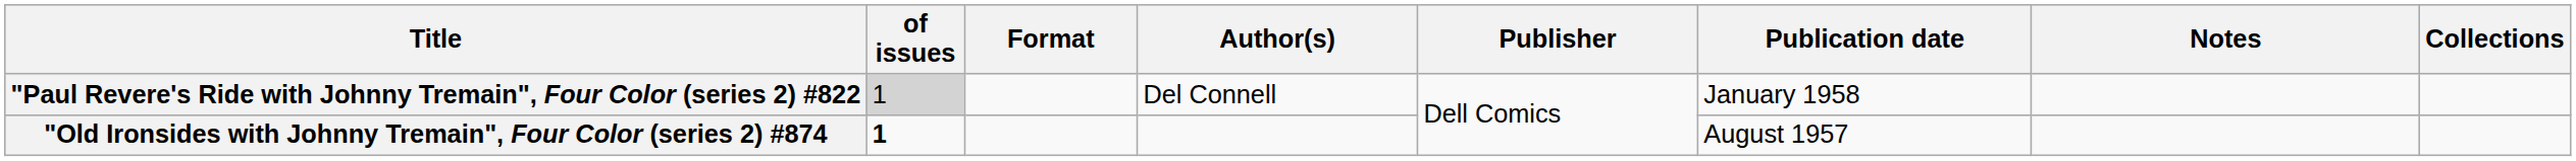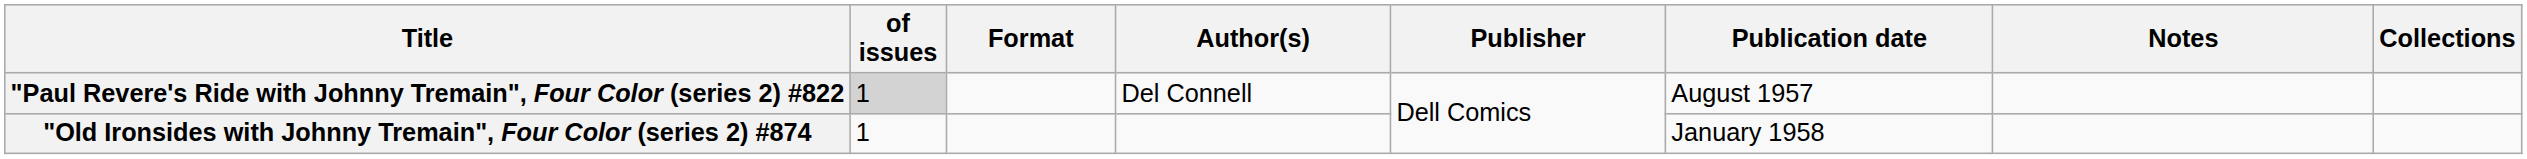row 2 | Publication date: January 1958 -> August 1957
row 3 | of issues: bold -> normal
row 3 | Publication date: August 1957 -> January 1958
